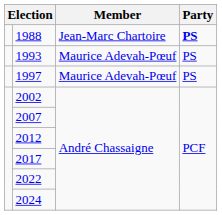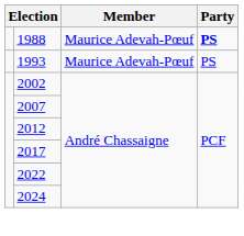1988 | Member: Jean-Marc Chartoire -> Maurice Adevah-Pœuf
- row: 1997 | Maurice Adevah-Pœuf | PS
